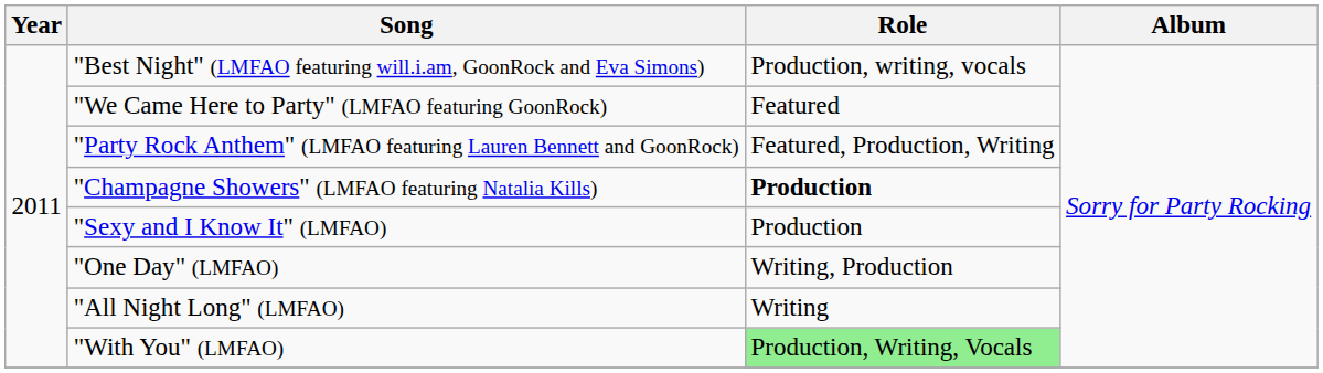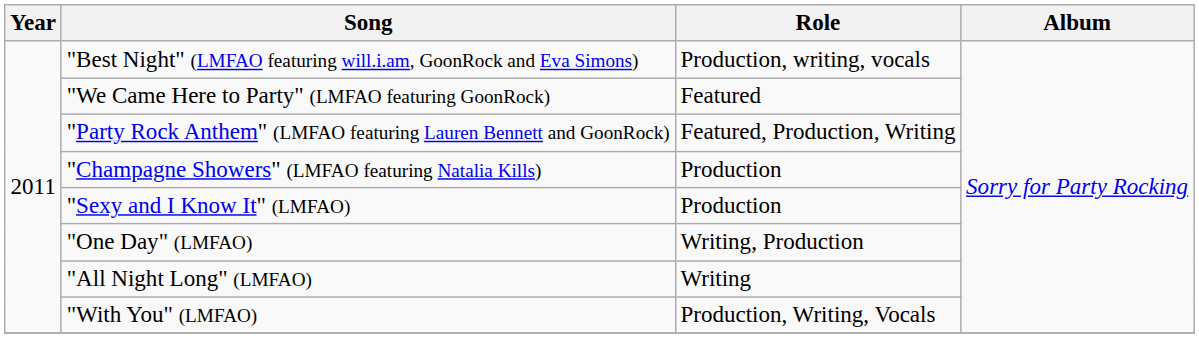"Champagne Showers" (LMFAO featuring Natalia Kills) | Role: bold -> normal
"With You" (LMFAO) | Role: lightgreen background -> no background
